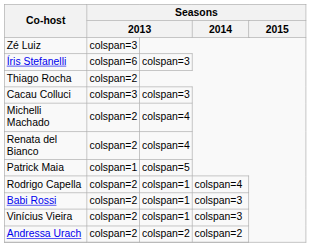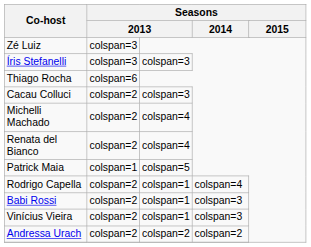Íris Stefanelli | column 2: colspan=6 -> colspan=3
Thiago Rocha | column 2: colspan=2 -> colspan=6
Cacau Colluci | column 2: colspan=3 -> colspan=2
